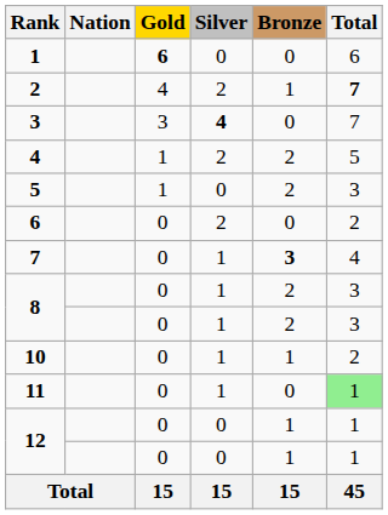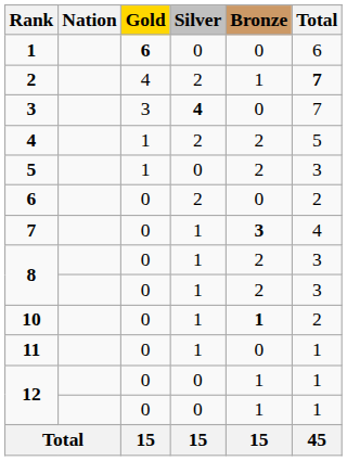10 | Bronze: normal -> bold
11 | Total: lightgreen background -> no background
